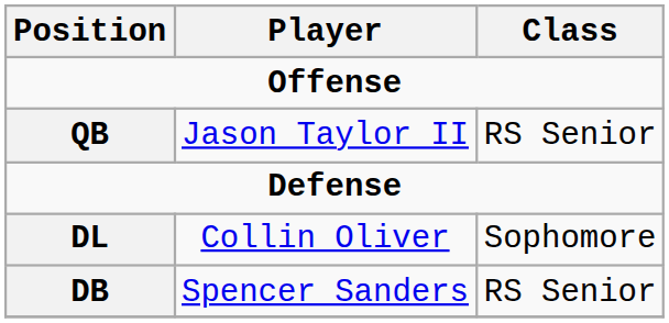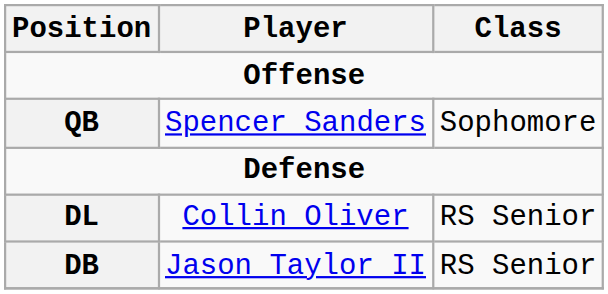QB | Player: Jason Taylor II -> Spencer Sanders
QB | Class: RS Senior -> Sophomore
DL | Class: Sophomore -> RS Senior
DB | Player: Spencer Sanders -> Jason Taylor II
